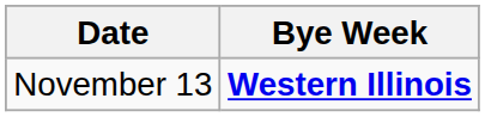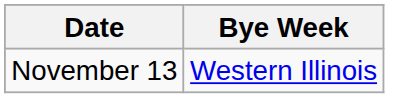November 13 | Bye Week: bold -> normal
